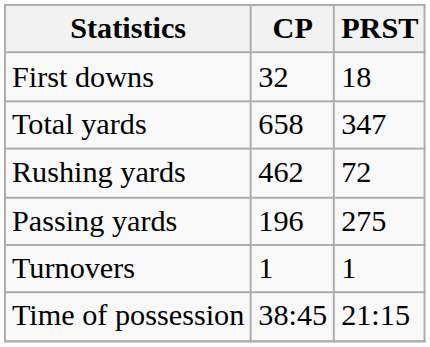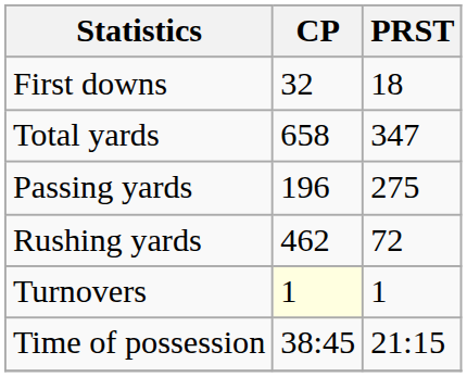rows swapped: Rushing yards <-> Passing yards
Turnovers | CP: no background -> lightyellow background
